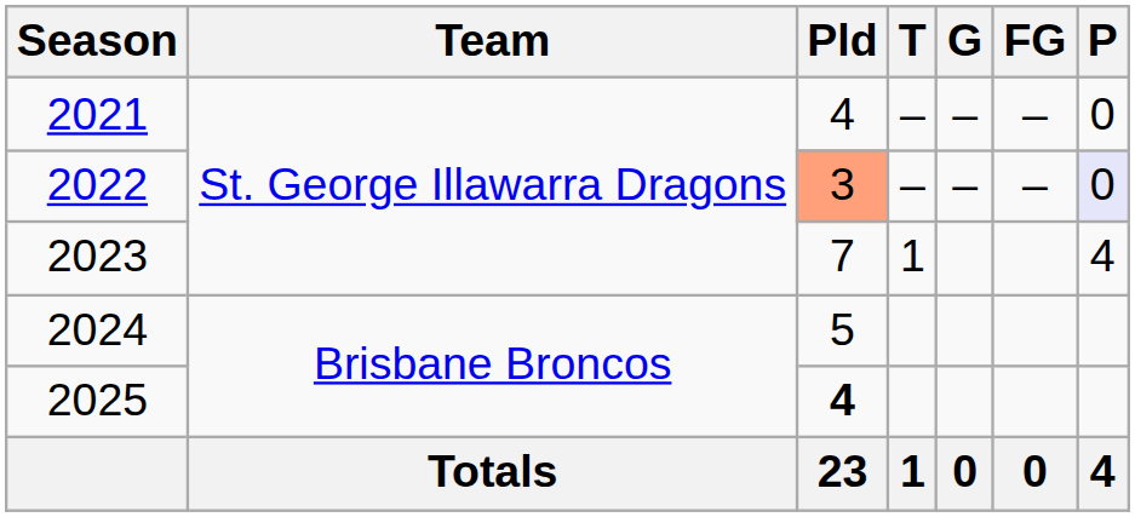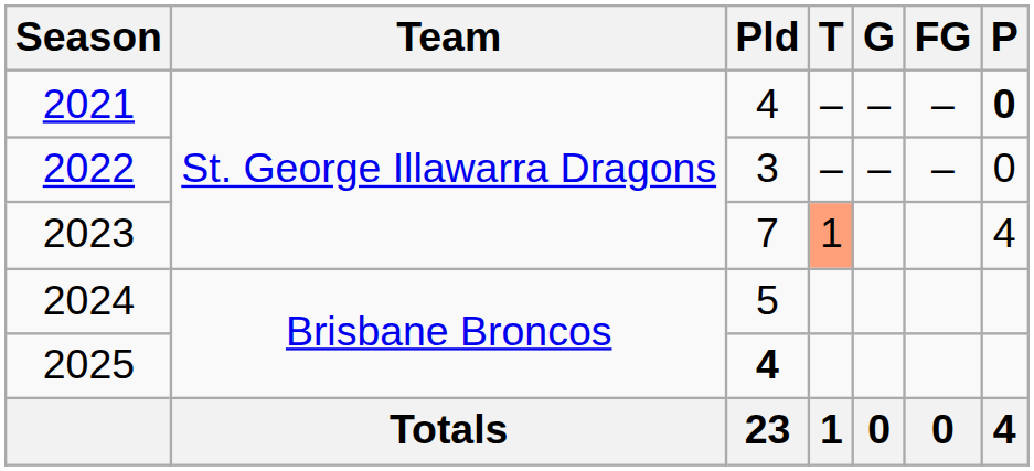2021 | P: normal -> bold
2022 | Pld: lightsalmon background -> no background
2022 | P: lavender background -> no background
2023 | T: no background -> lightsalmon background
